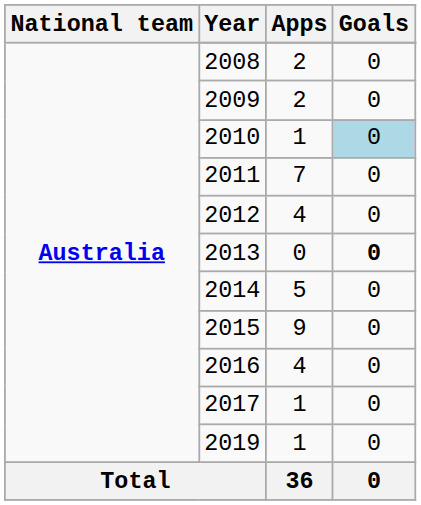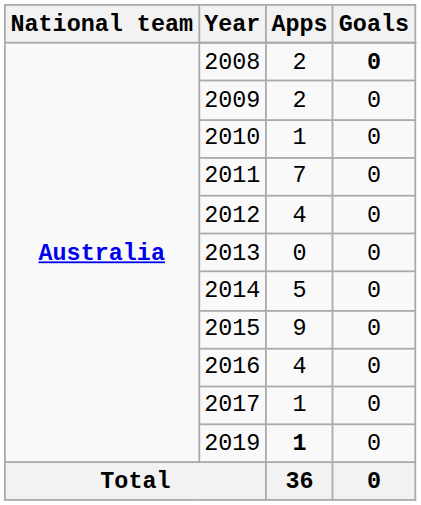2008 | Goals: normal -> bold
2010 | Goals: lightblue background -> no background
2013 | Goals: bold -> normal
2019 | Apps: normal -> bold
